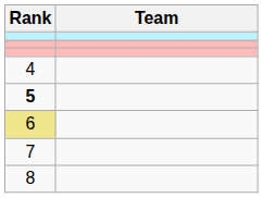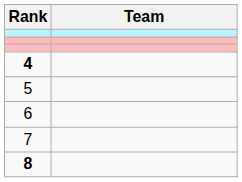row 5 | Rank: normal -> bold
row 6 | Rank: bold -> normal
row 7 | Rank: khaki background -> no background
row 9 | Rank: normal -> bold
